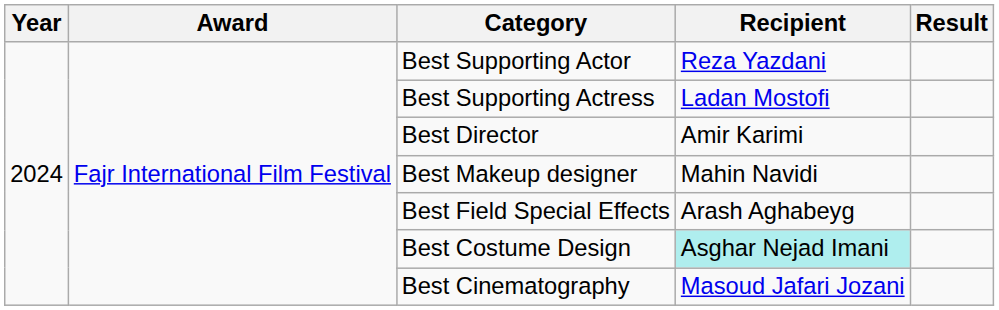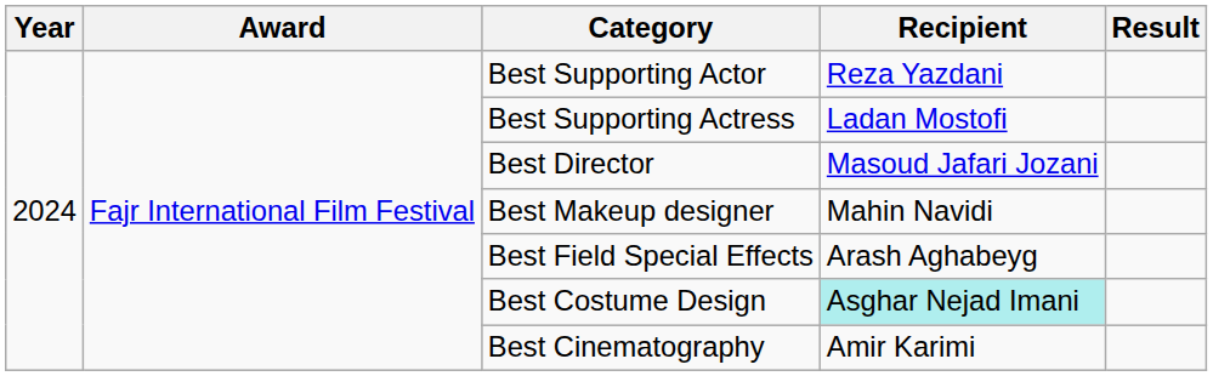Best Director | Recipient: Amir Karimi -> Masoud Jafari Jozani
Best Cinematography | Recipient: Masoud Jafari Jozani -> Amir Karimi
